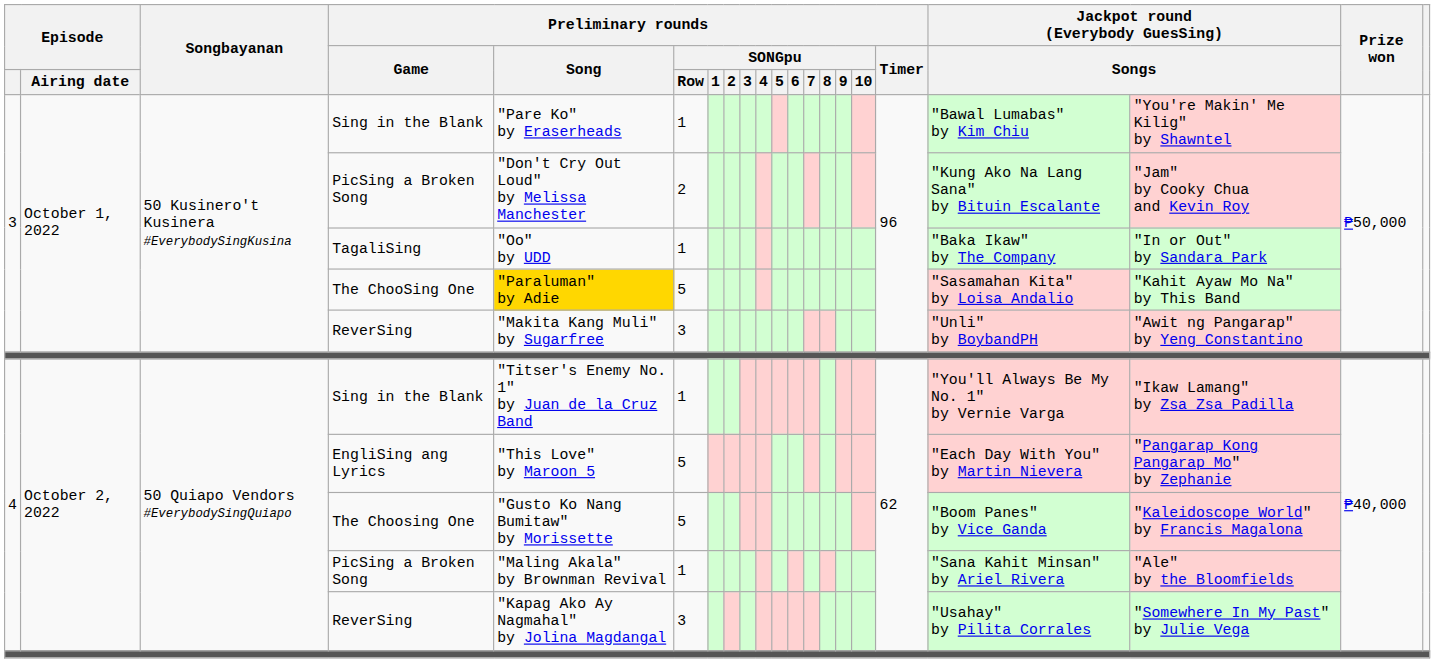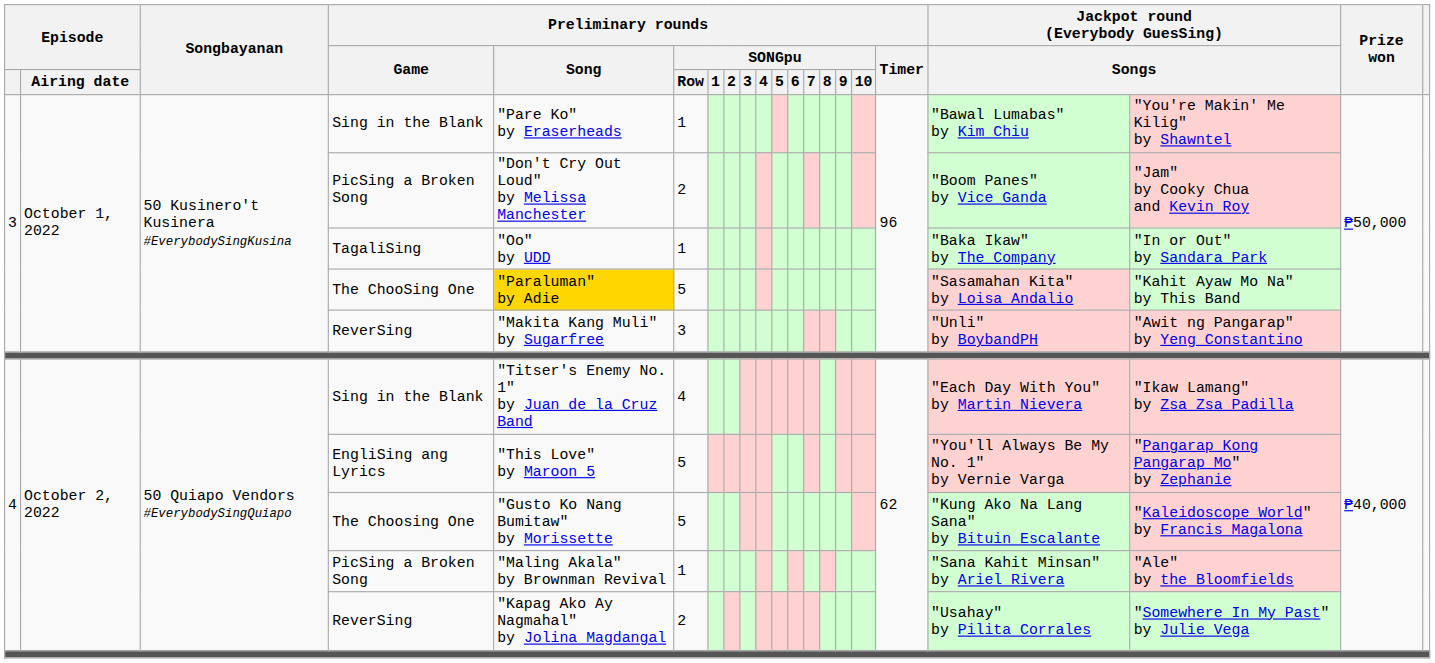3 / PicSing a Broken Song | column 18: "Kung Ako Na Lang Sana" by Bituin Escalante -> "Boom Panes" by Vice Ganda
4 / Sing in the Blank | Preliminary rounds / SONGpu / Row: 1 -> 4
4 / Sing in the Blank | column 18: "You'll Always Be My No. 1" by Vernie Varga -> "Each Day With You" by Martin Nievera
EngliSing ang Lyrics | column 18: "Each Day With You" by Martin Nievera -> "You'll Always Be My No. 1" by Vernie Varga
The Choosing One | column 18: "Boom Panes" by Vice Ganda -> "Kung Ako Na Lang Sana" by Bituin Escalante
4 / ReverSing | Preliminary rounds / SONGpu / Row: 3 -> 2
